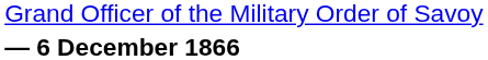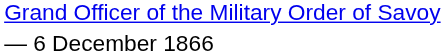— 6 December 1866 | column 1: bold -> normal
